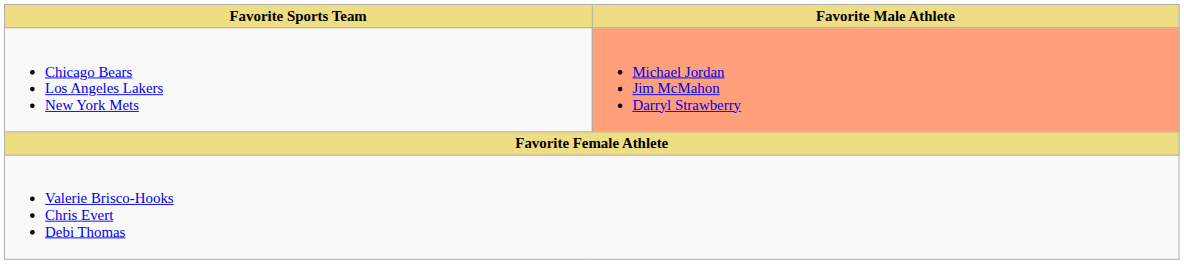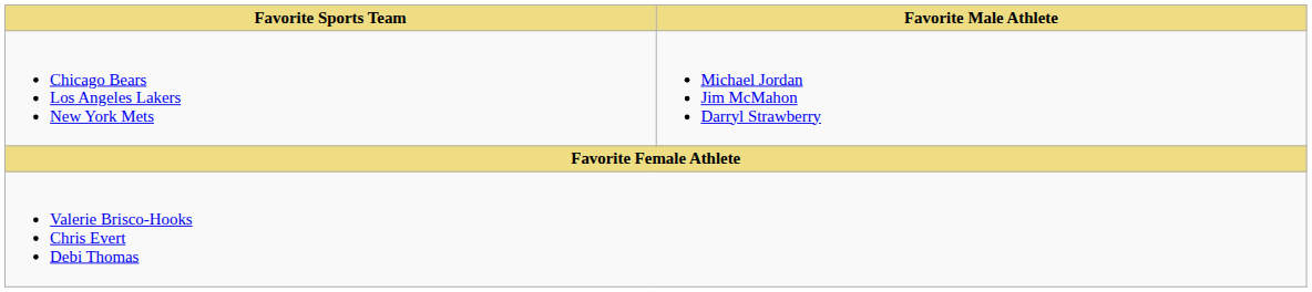Chicago Bears Los Angeles Lakers New York Mets | Favorite Male Athlete: lightsalmon background -> no background
